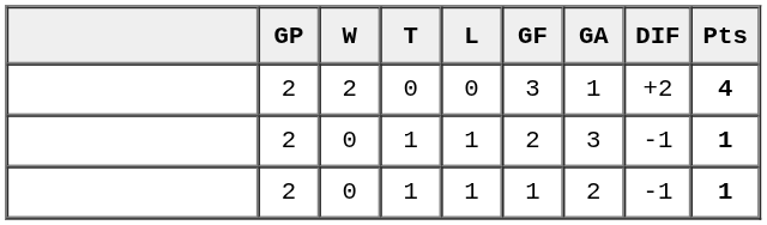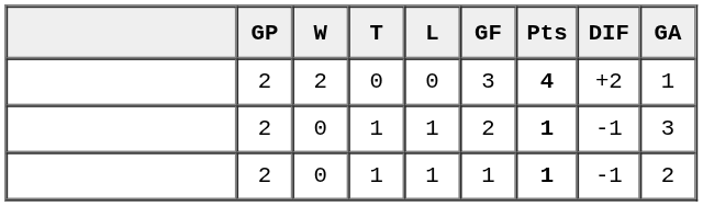columns swapped: GA <-> Pts
